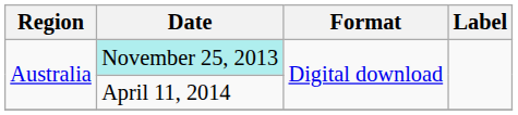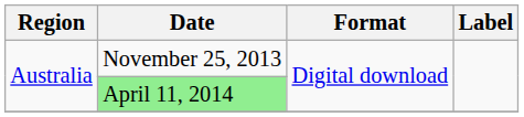November 25, 2013 | Date: paleturquoise background -> no background
April 11, 2014 | Date: no background -> lightgreen background
